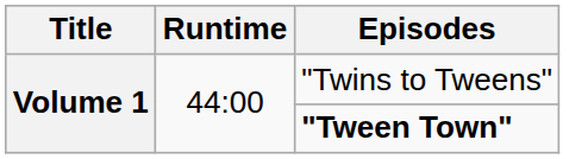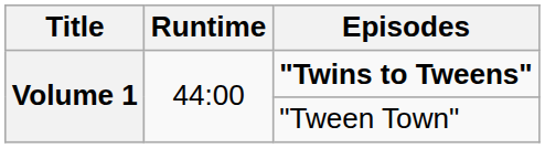"Twins to Tweens" | column 3: normal -> bold
"Tween Town" | column 3: bold -> normal
